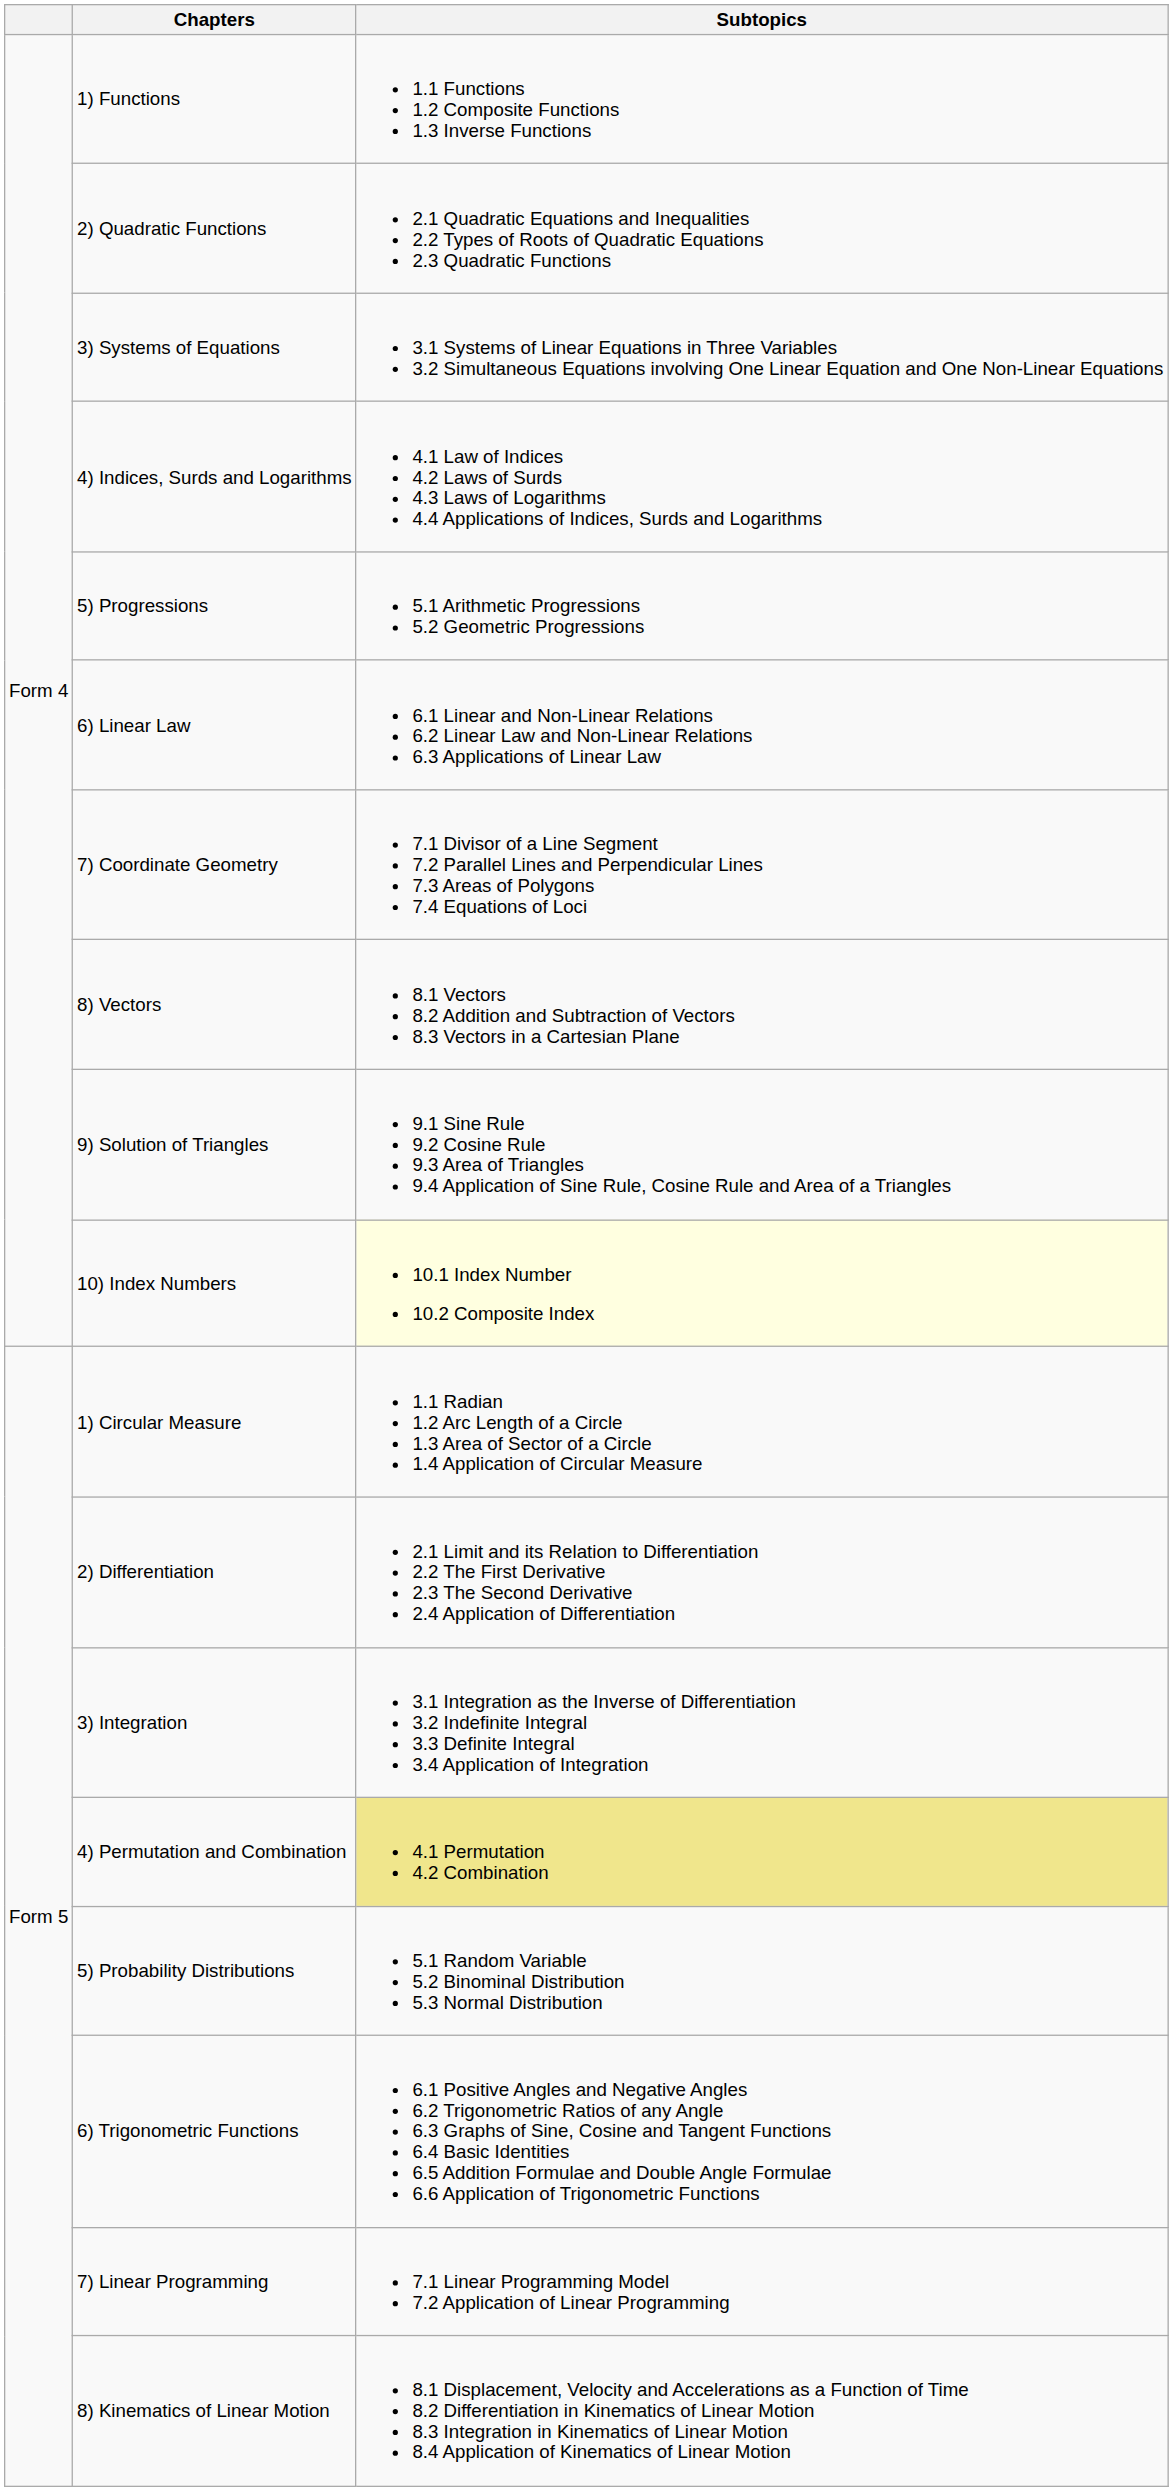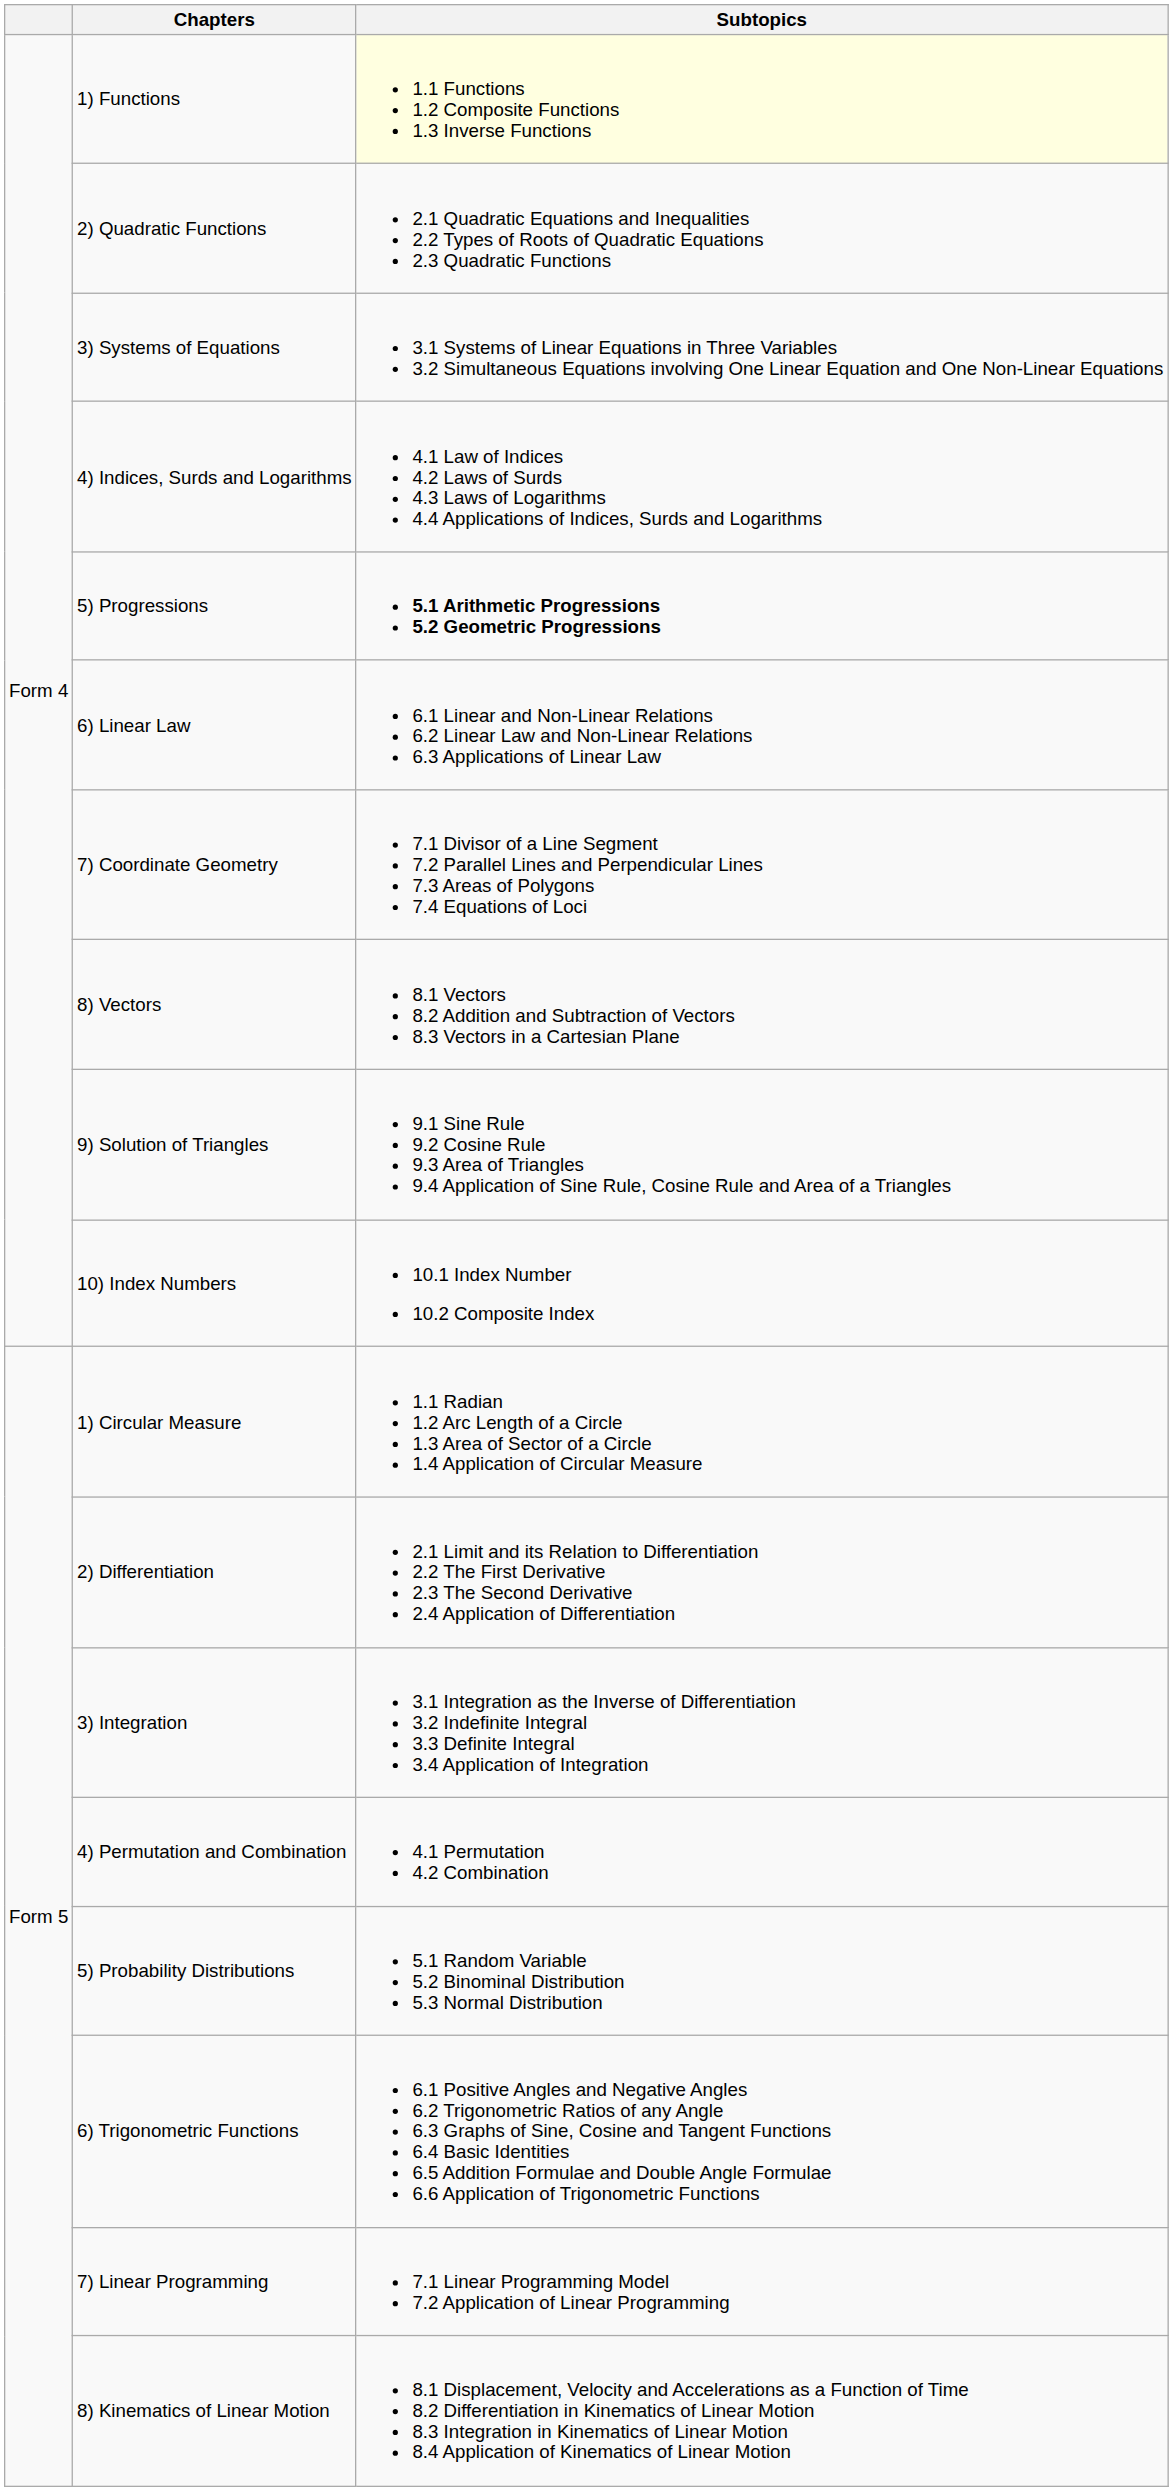1) Functions | Subtopics: no background -> lightyellow background
5) Progressions | Subtopics: normal -> bold
10) Index Numbers | Subtopics: lightyellow background -> no background
4) Permutation and Combination | Subtopics: khaki background -> no background
